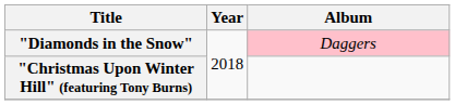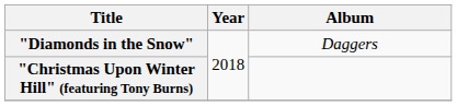"Diamonds in the Snow" | Album: pink background -> no background
